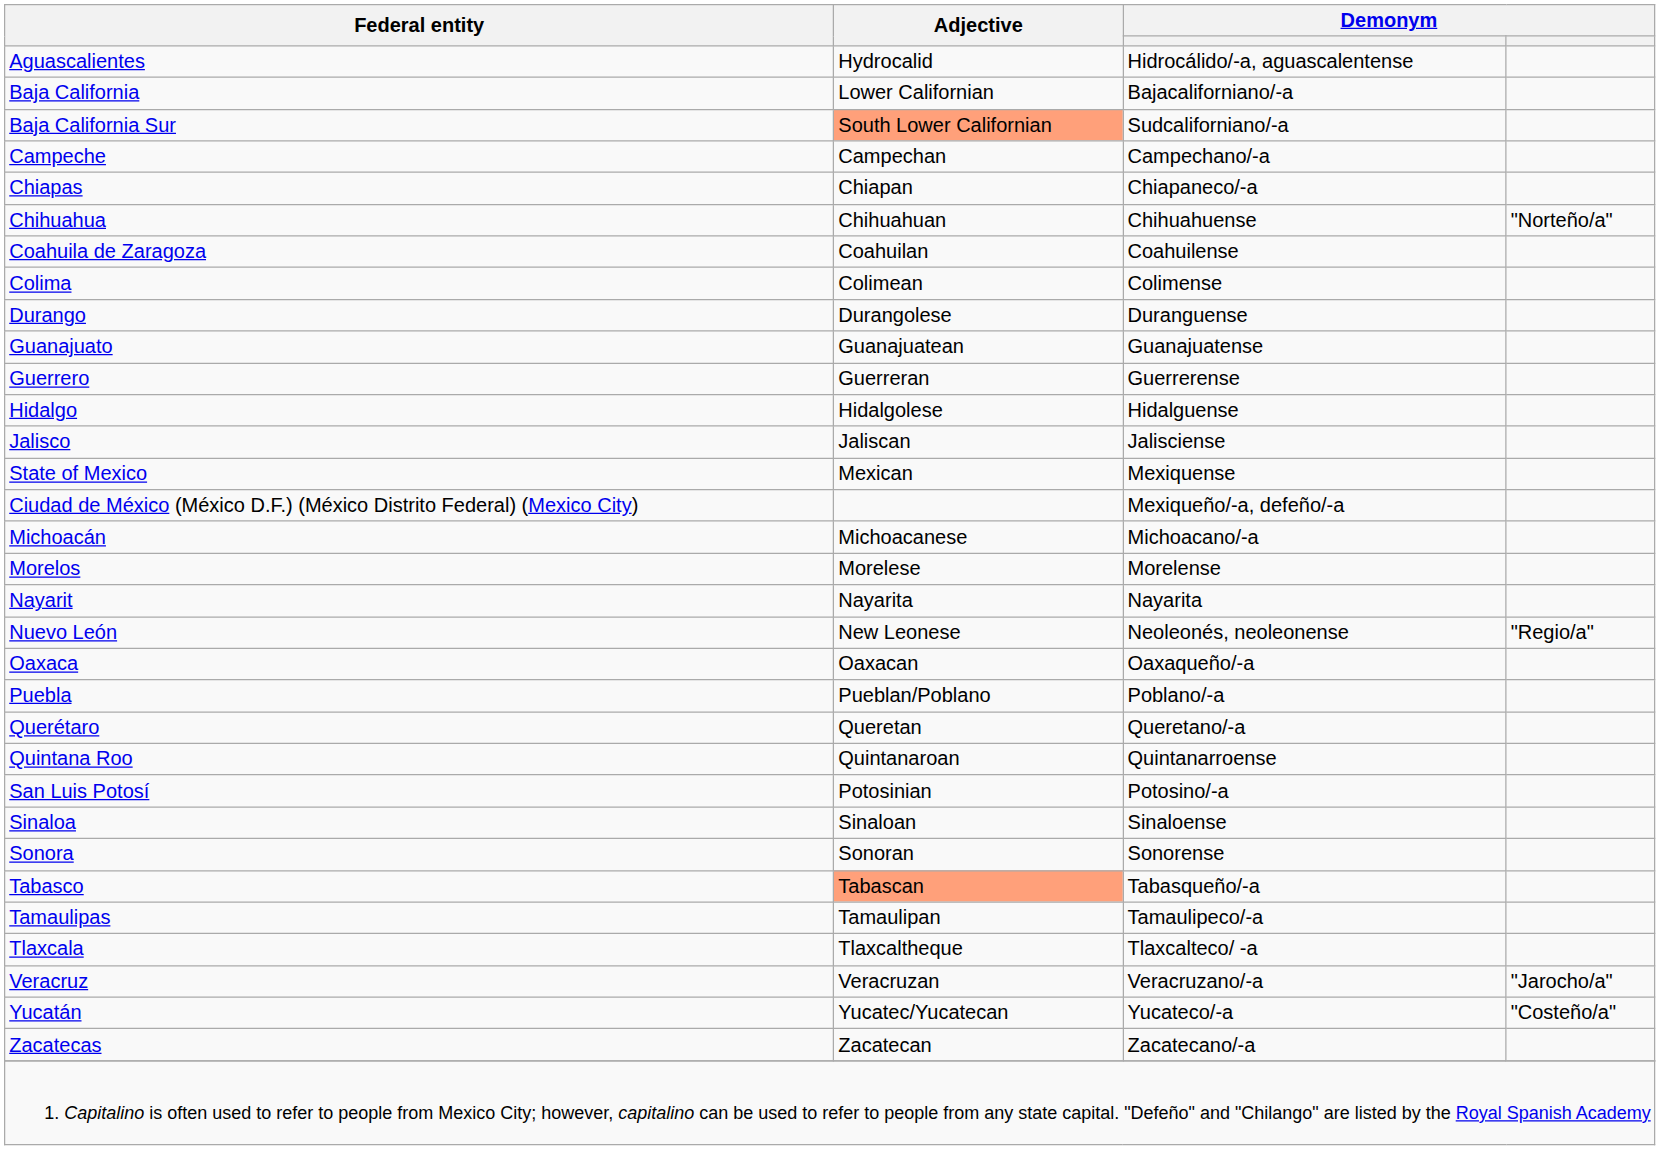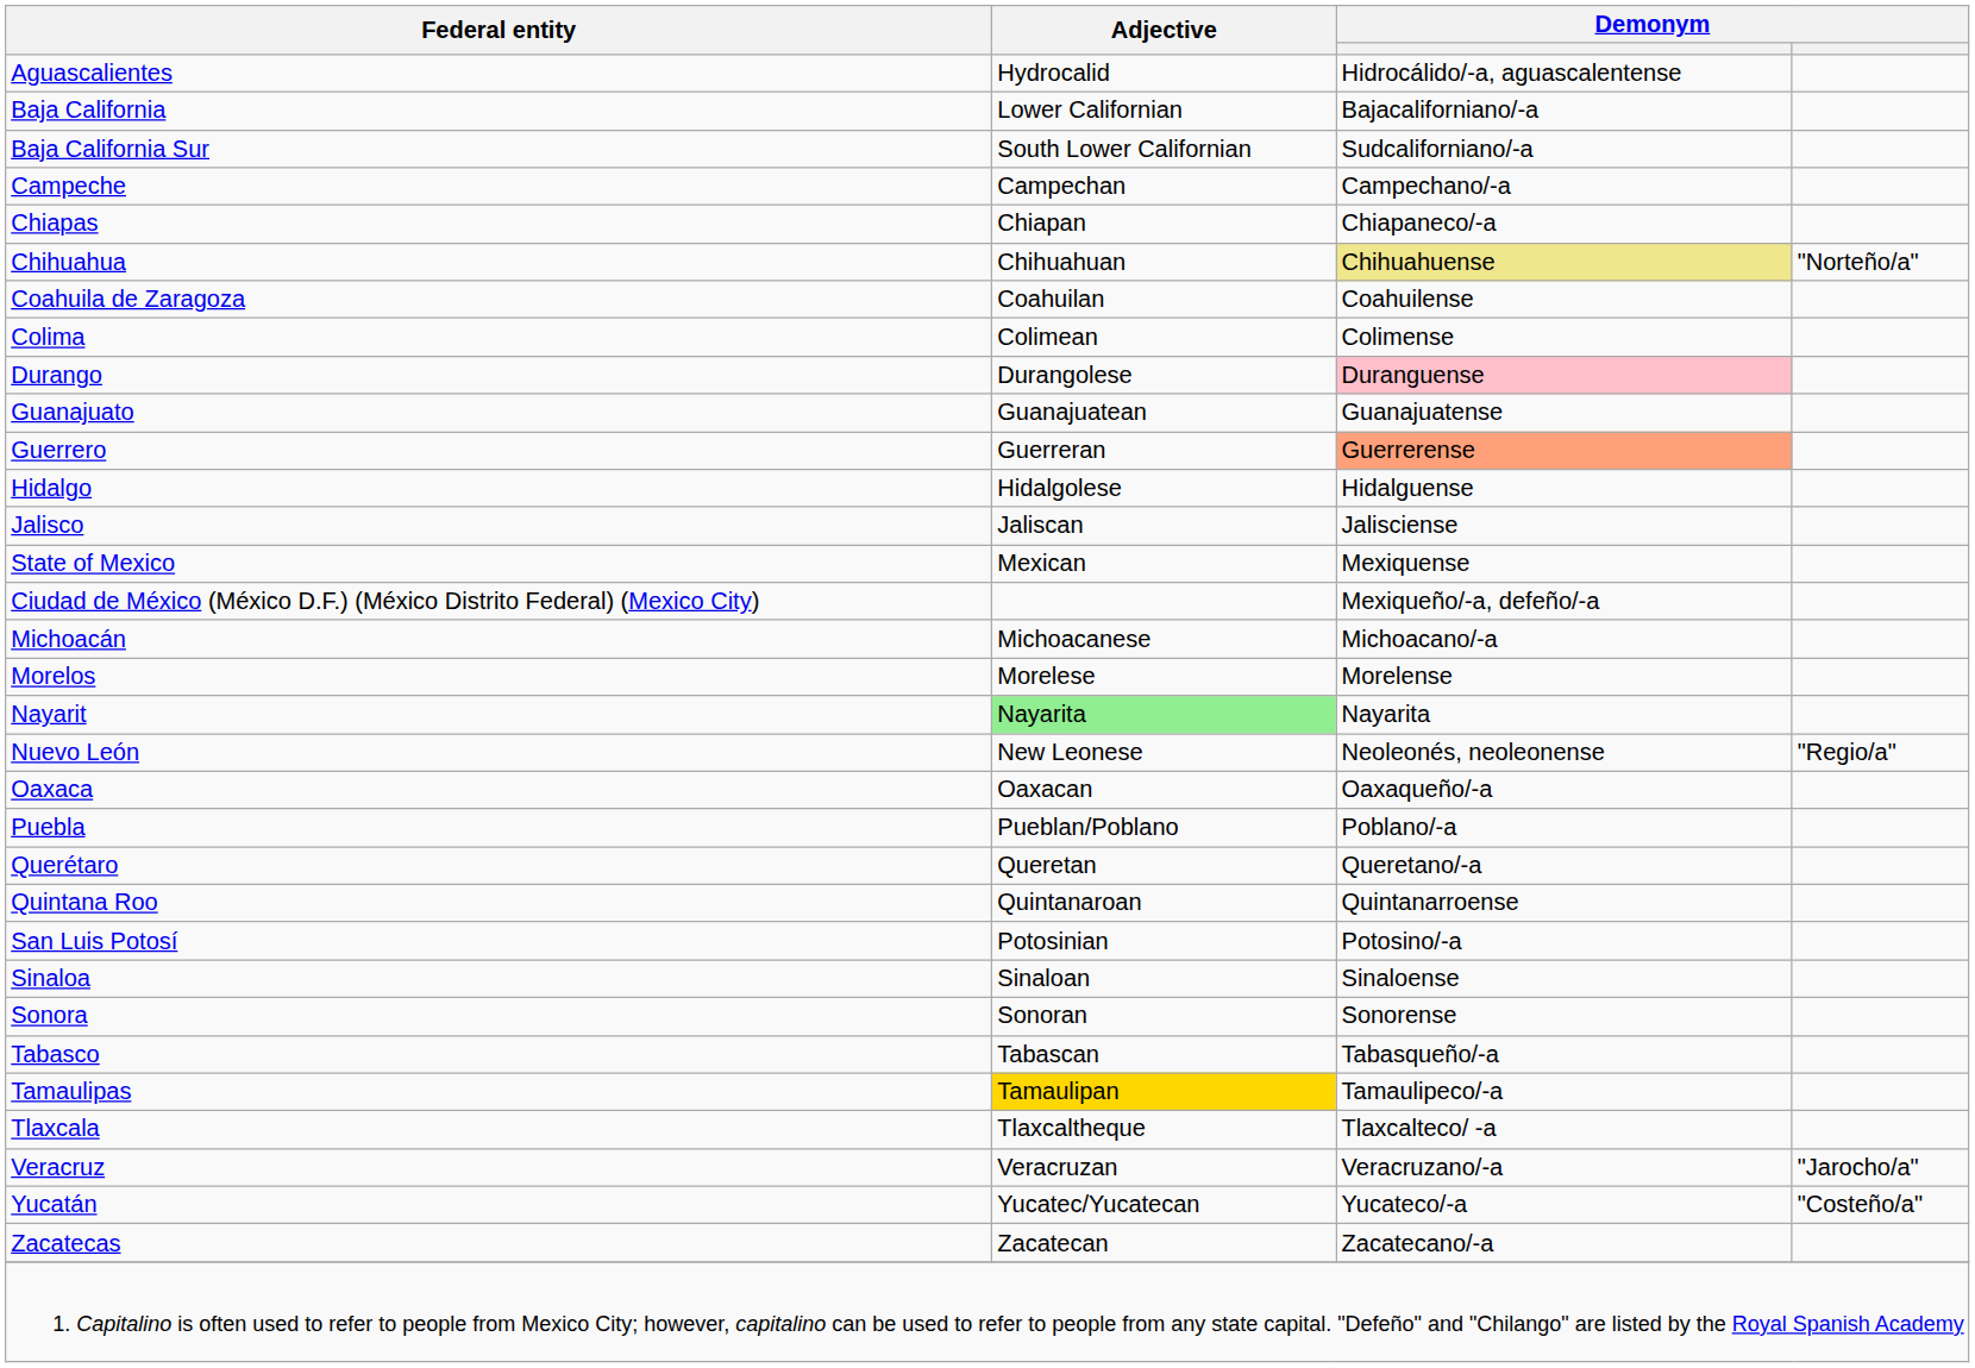Baja California Sur | Adjective: lightsalmon background -> no background
Chihuahua | column 3: no background -> khaki background
Durango | column 3: no background -> pink background
Guerrero | column 3: no background -> lightsalmon background
Nayarit | Adjective: no background -> lightgreen background
Tabasco | Adjective: lightsalmon background -> no background
Tamaulipas | Adjective: no background -> gold background
